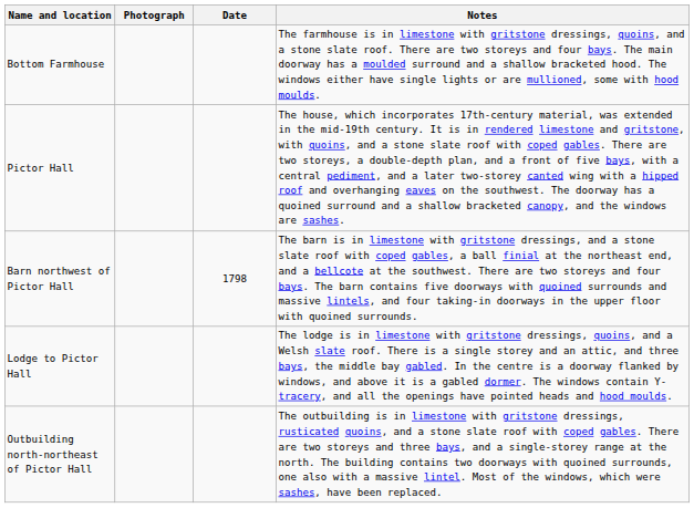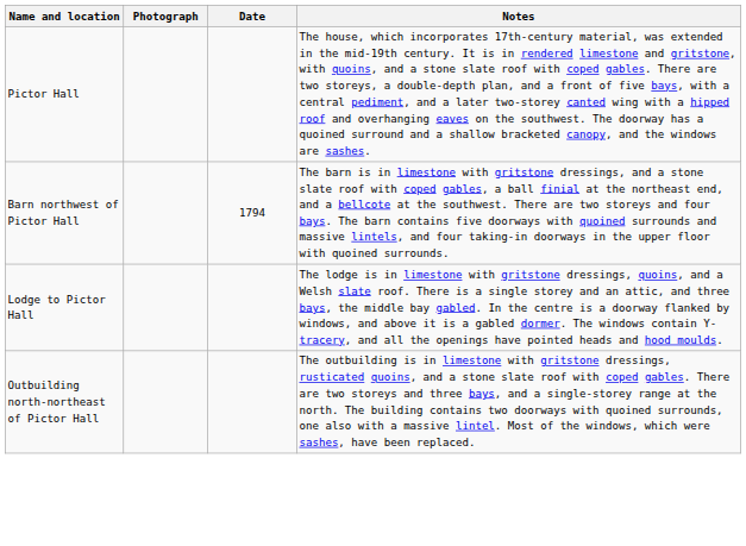- row: Bottom Farmhouse | The farmhouse is in limestone with gritstone dressings, quoins, and a stone slate roof. There are two storeys and four bays. The main doorway has a moulded surround and a shallow bracketed hood. The windows either have single lights or are mullioned, some with hood moulds.
Barn northwest of Pictor Hall | Date: 1798 -> 1794
